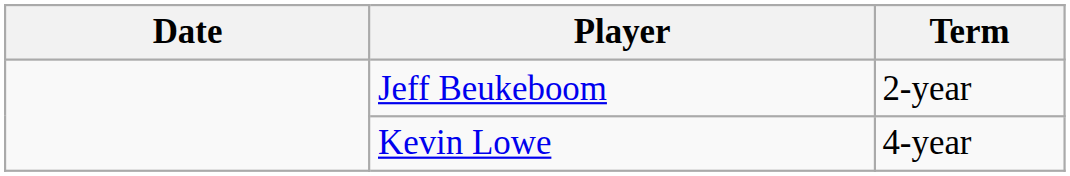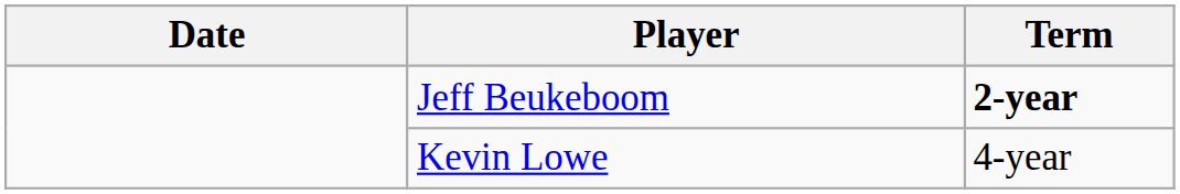Jeff Beukeboom | Term: normal -> bold
